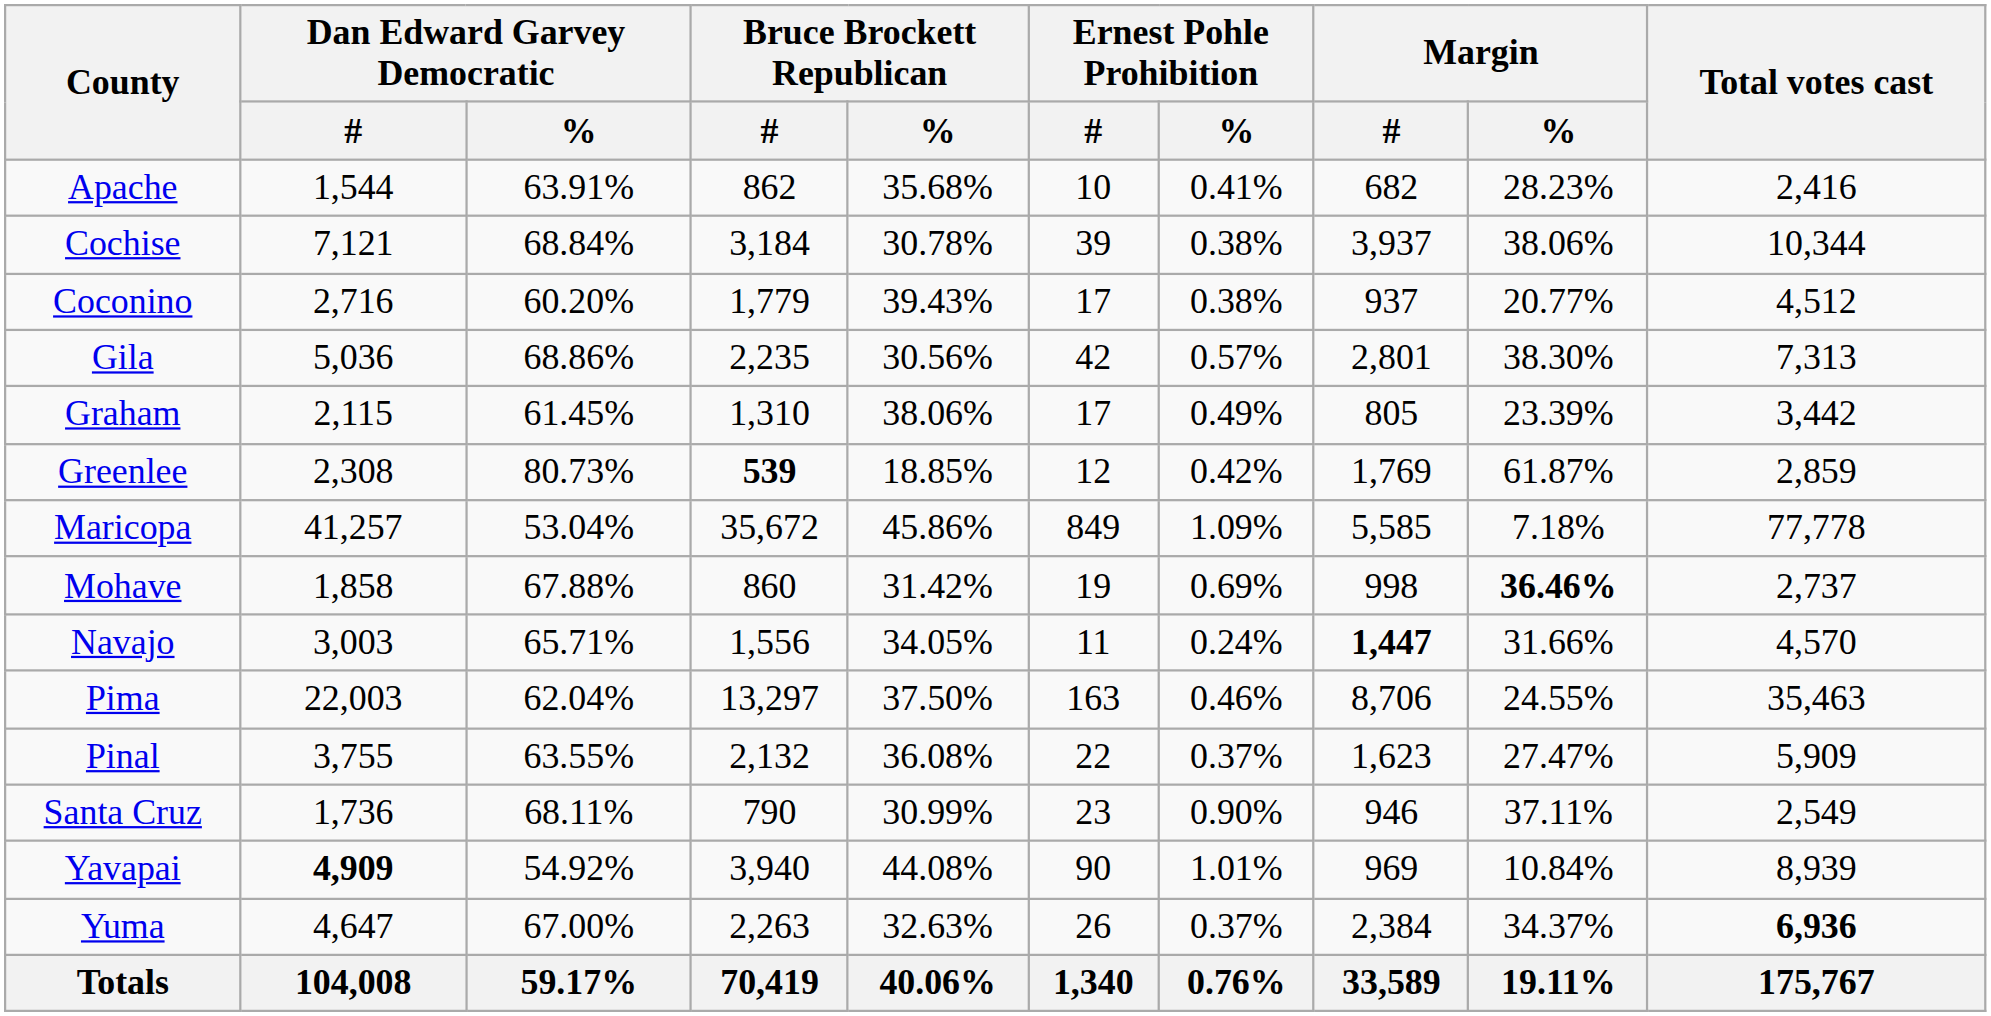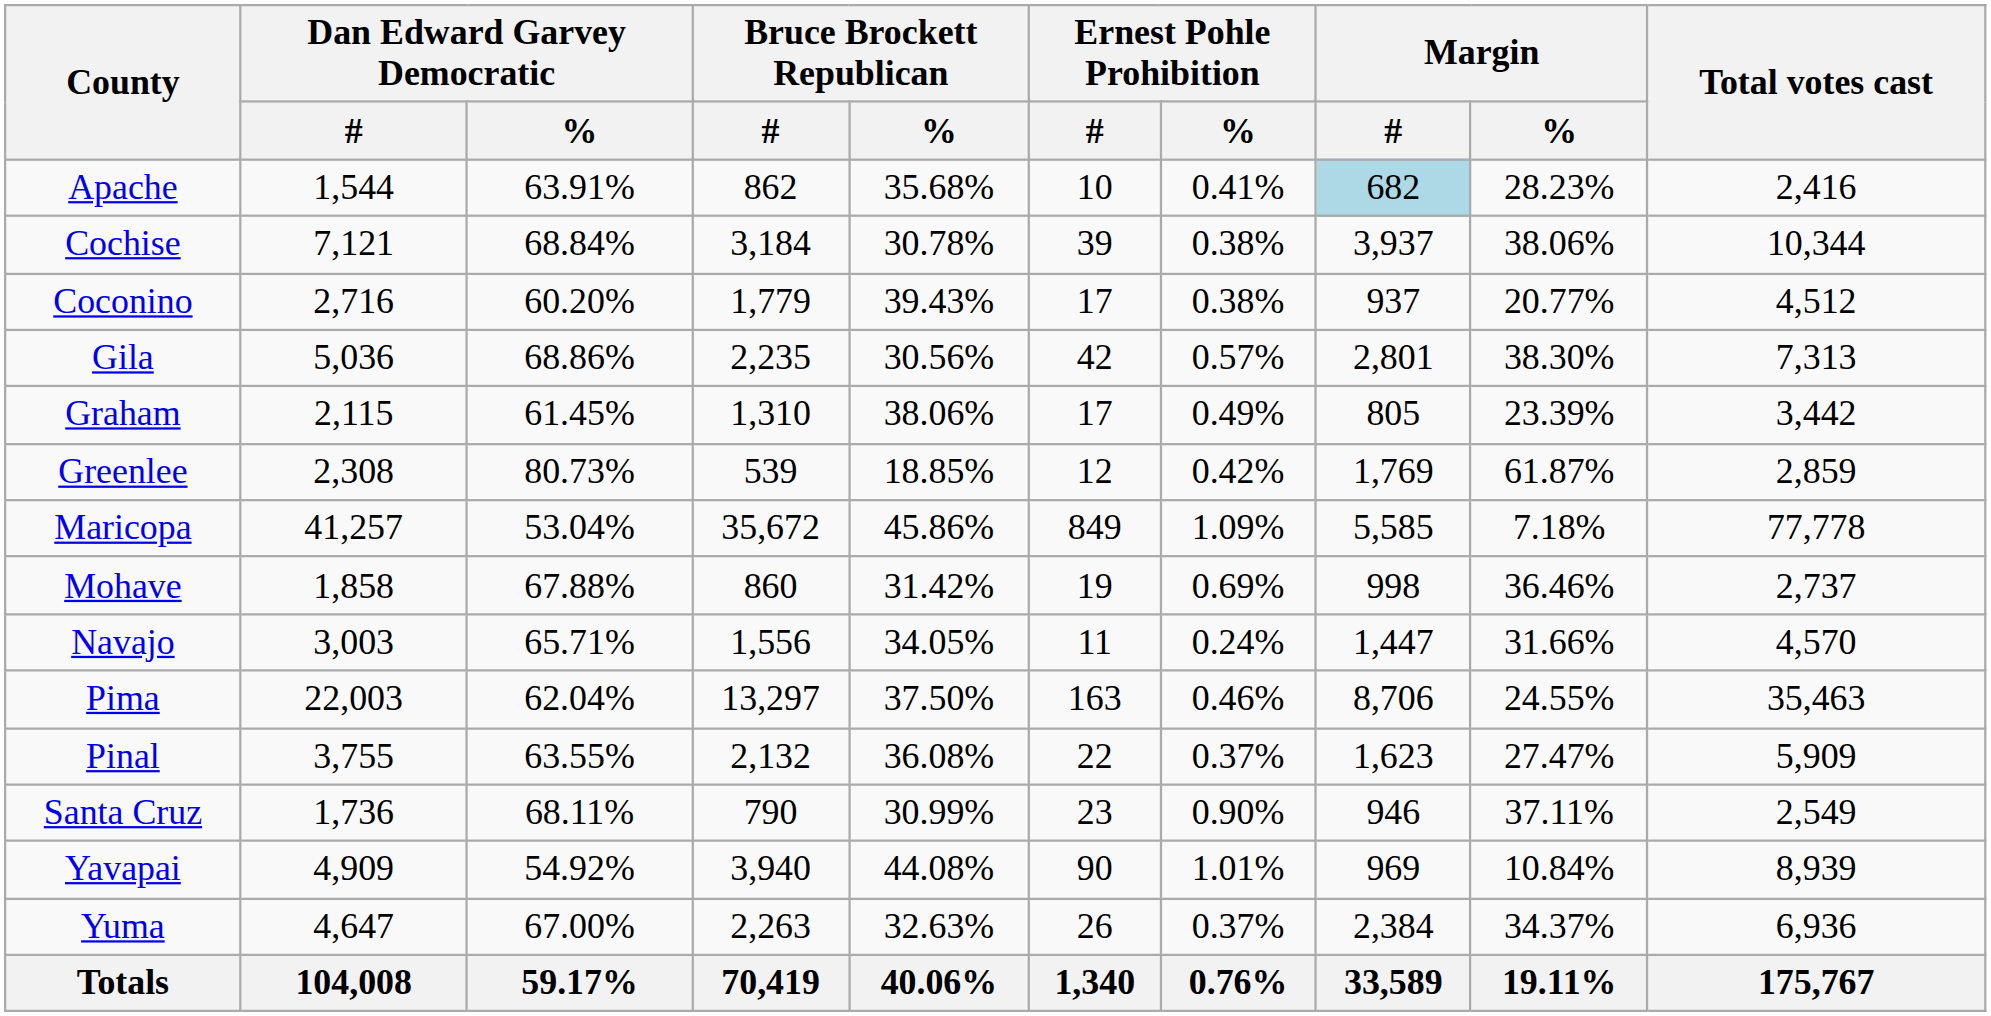Apache | Margin / #: no background -> lightblue background
Greenlee | Bruce Brockett Republican / #: bold -> normal
Mohave | Margin / %: bold -> normal
Navajo | Margin / #: bold -> normal
Yavapai | Dan Edward Garvey Democratic / #: bold -> normal
Yuma | Total votes cast: bold -> normal
